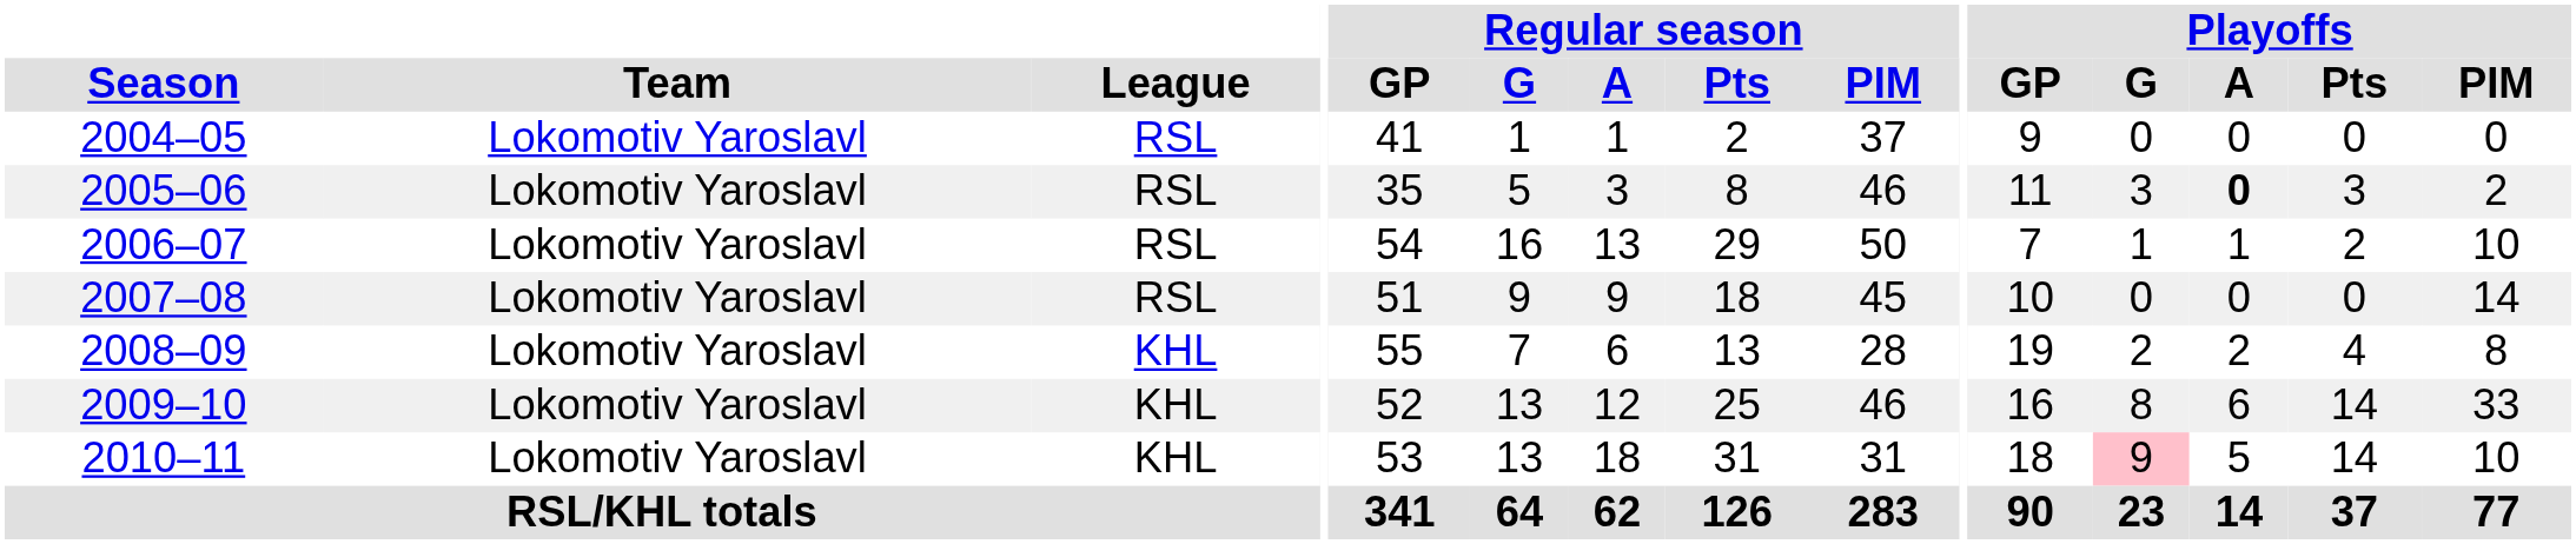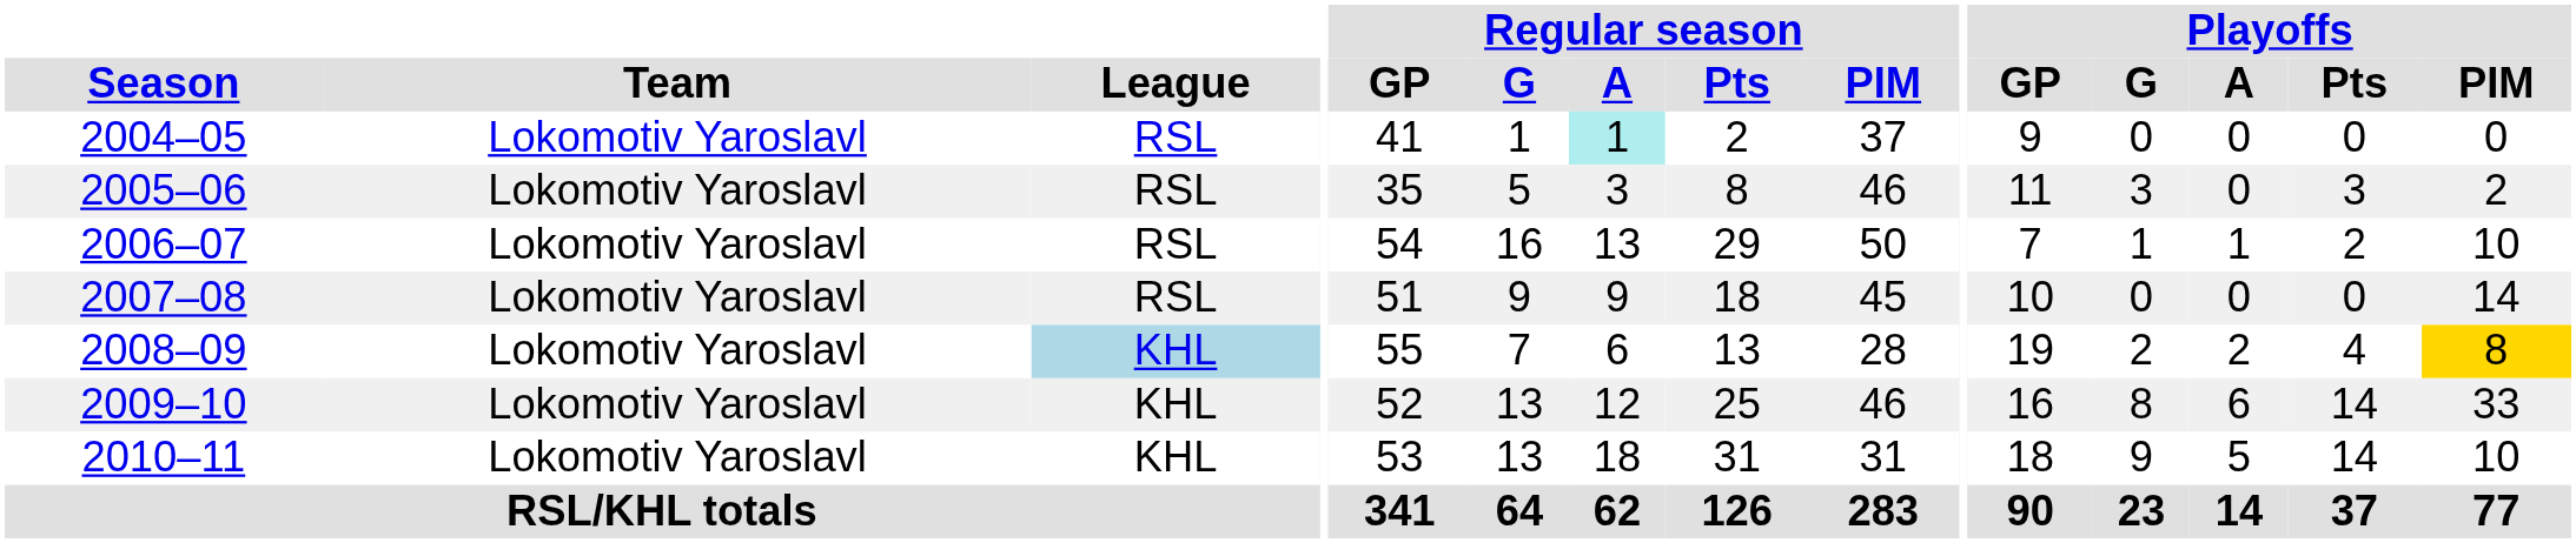2004–05 | Regular season / A: no background -> paleturquoise background
2005–06 | Playoffs / A: bold -> normal
2008–09 | League: no background -> lightblue background
2008–09 | Playoffs / PIM: no background -> gold background
2010–11 | Playoffs / G: pink background -> no background
